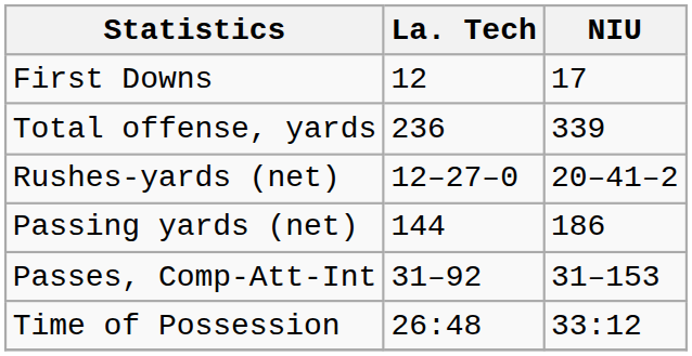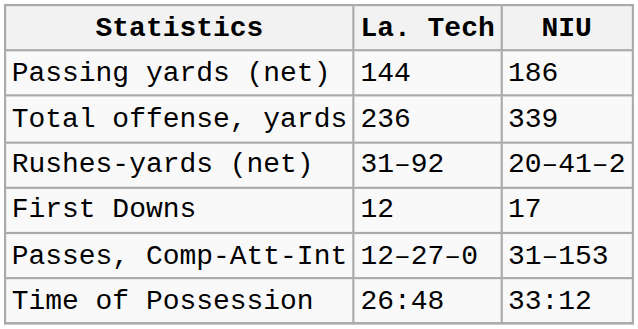rows swapped: First Downs <-> Passing yards (net)
Rushes-yards (net) | La. Tech: 12–27–0 -> 31–92
Passes, Comp-Att-Int | La. Tech: 31–92 -> 12–27–0
